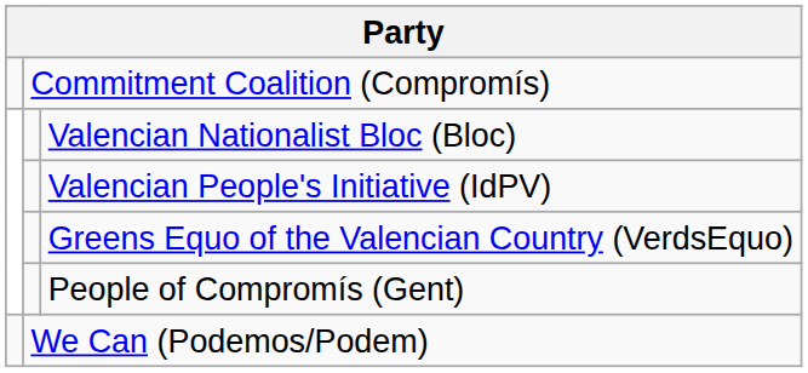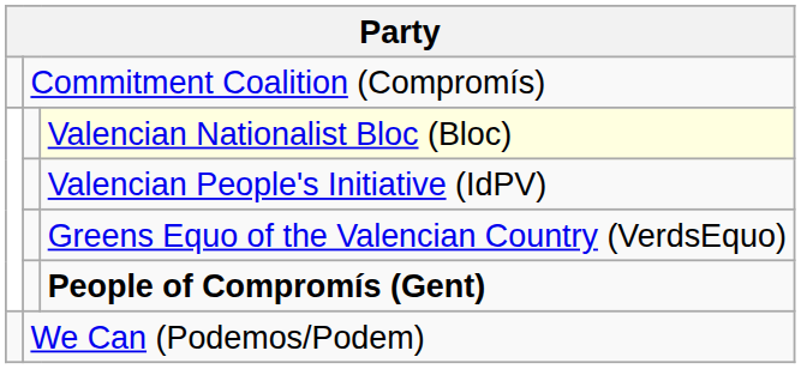Valencian Nationalist Bloc (Bloc) | column 3: no background -> lightyellow background
People of Compromís (Gent) | column 3: normal -> bold
